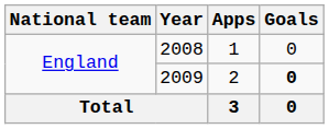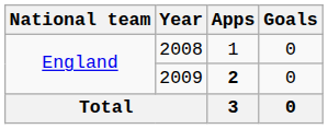2009 | Apps: normal -> bold
2009 | Goals: bold -> normal
